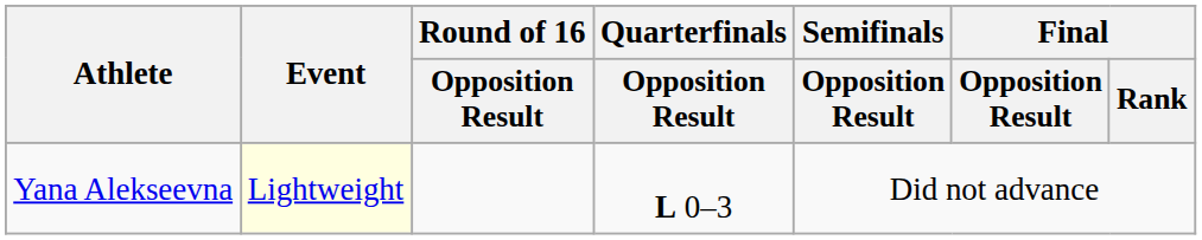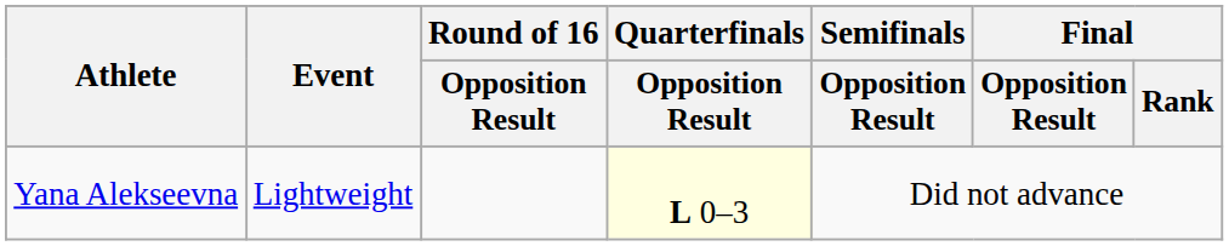Yana Alekseevna | Event: lightyellow background -> no background
Yana Alekseevna | Quarterfinals / Opposition Result: no background -> lightyellow background
